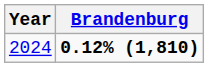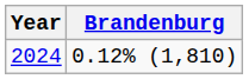2024 | Brandenburg: bold -> normal
